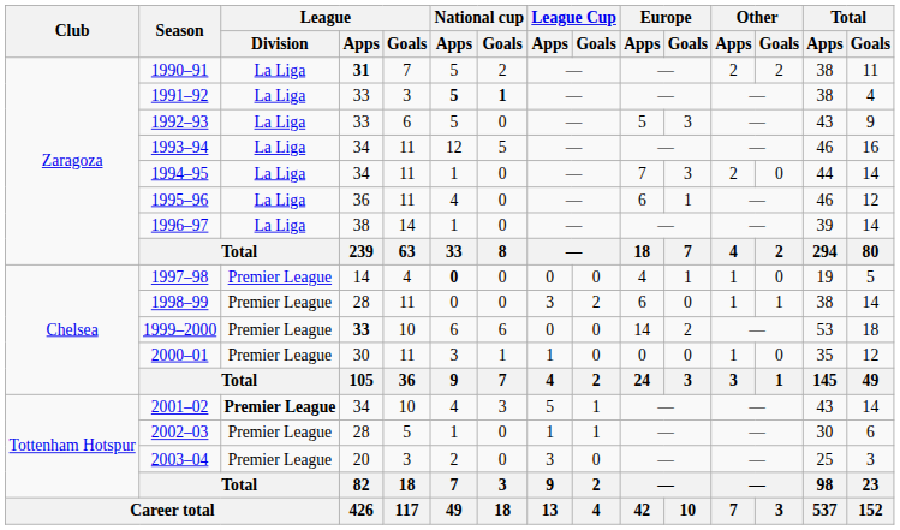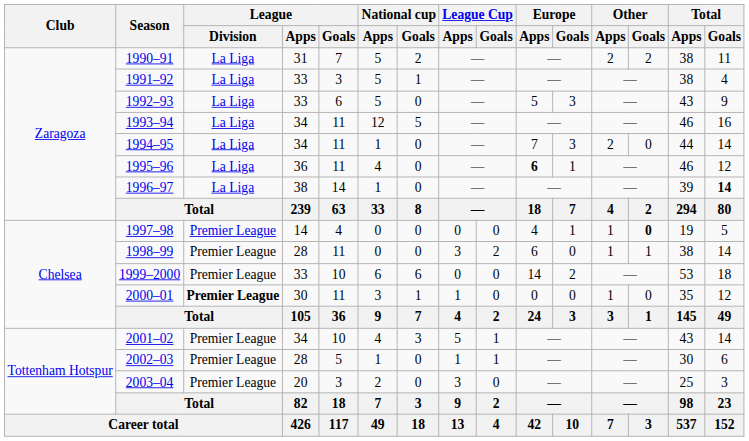1990–91 | League / Apps: bold -> normal
1991–92 | National cup / Apps: bold -> normal
1991–92 | National cup / Goals: bold -> normal
1995–96 | Europe / Apps: normal -> bold
1996–97 | Total / Goals: normal -> bold
1997–98 | National cup / Apps: bold -> normal
1997–98 | Other / Goals: normal -> bold
1999–2000 | League / Apps: bold -> normal
2000–01 | League / Division: normal -> bold
2001–02 | League / Division: bold -> normal
